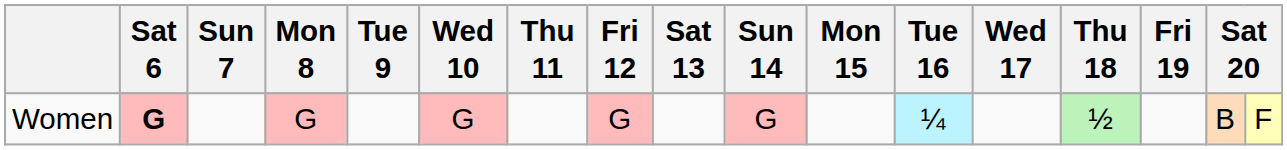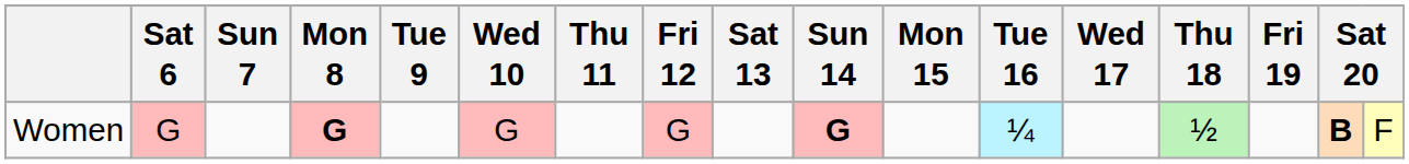Women | Sat 6: bold -> normal
Women | Mon 8: normal -> bold
Women | Sun 14: normal -> bold
Women | column 16: normal -> bold
